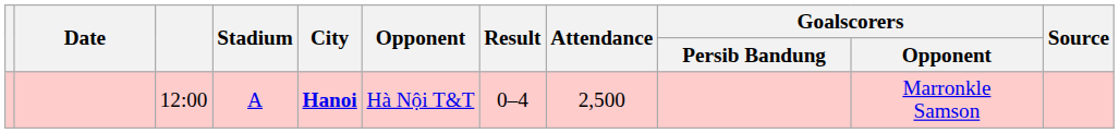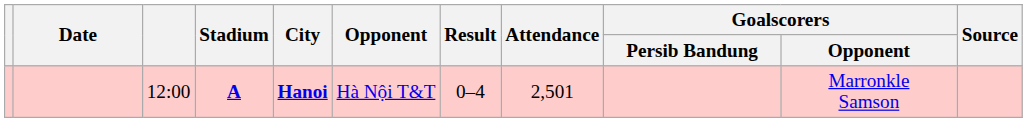row 3 | Stadium: normal -> bold
row 3 | Attendance: 2,500 -> 2,501
